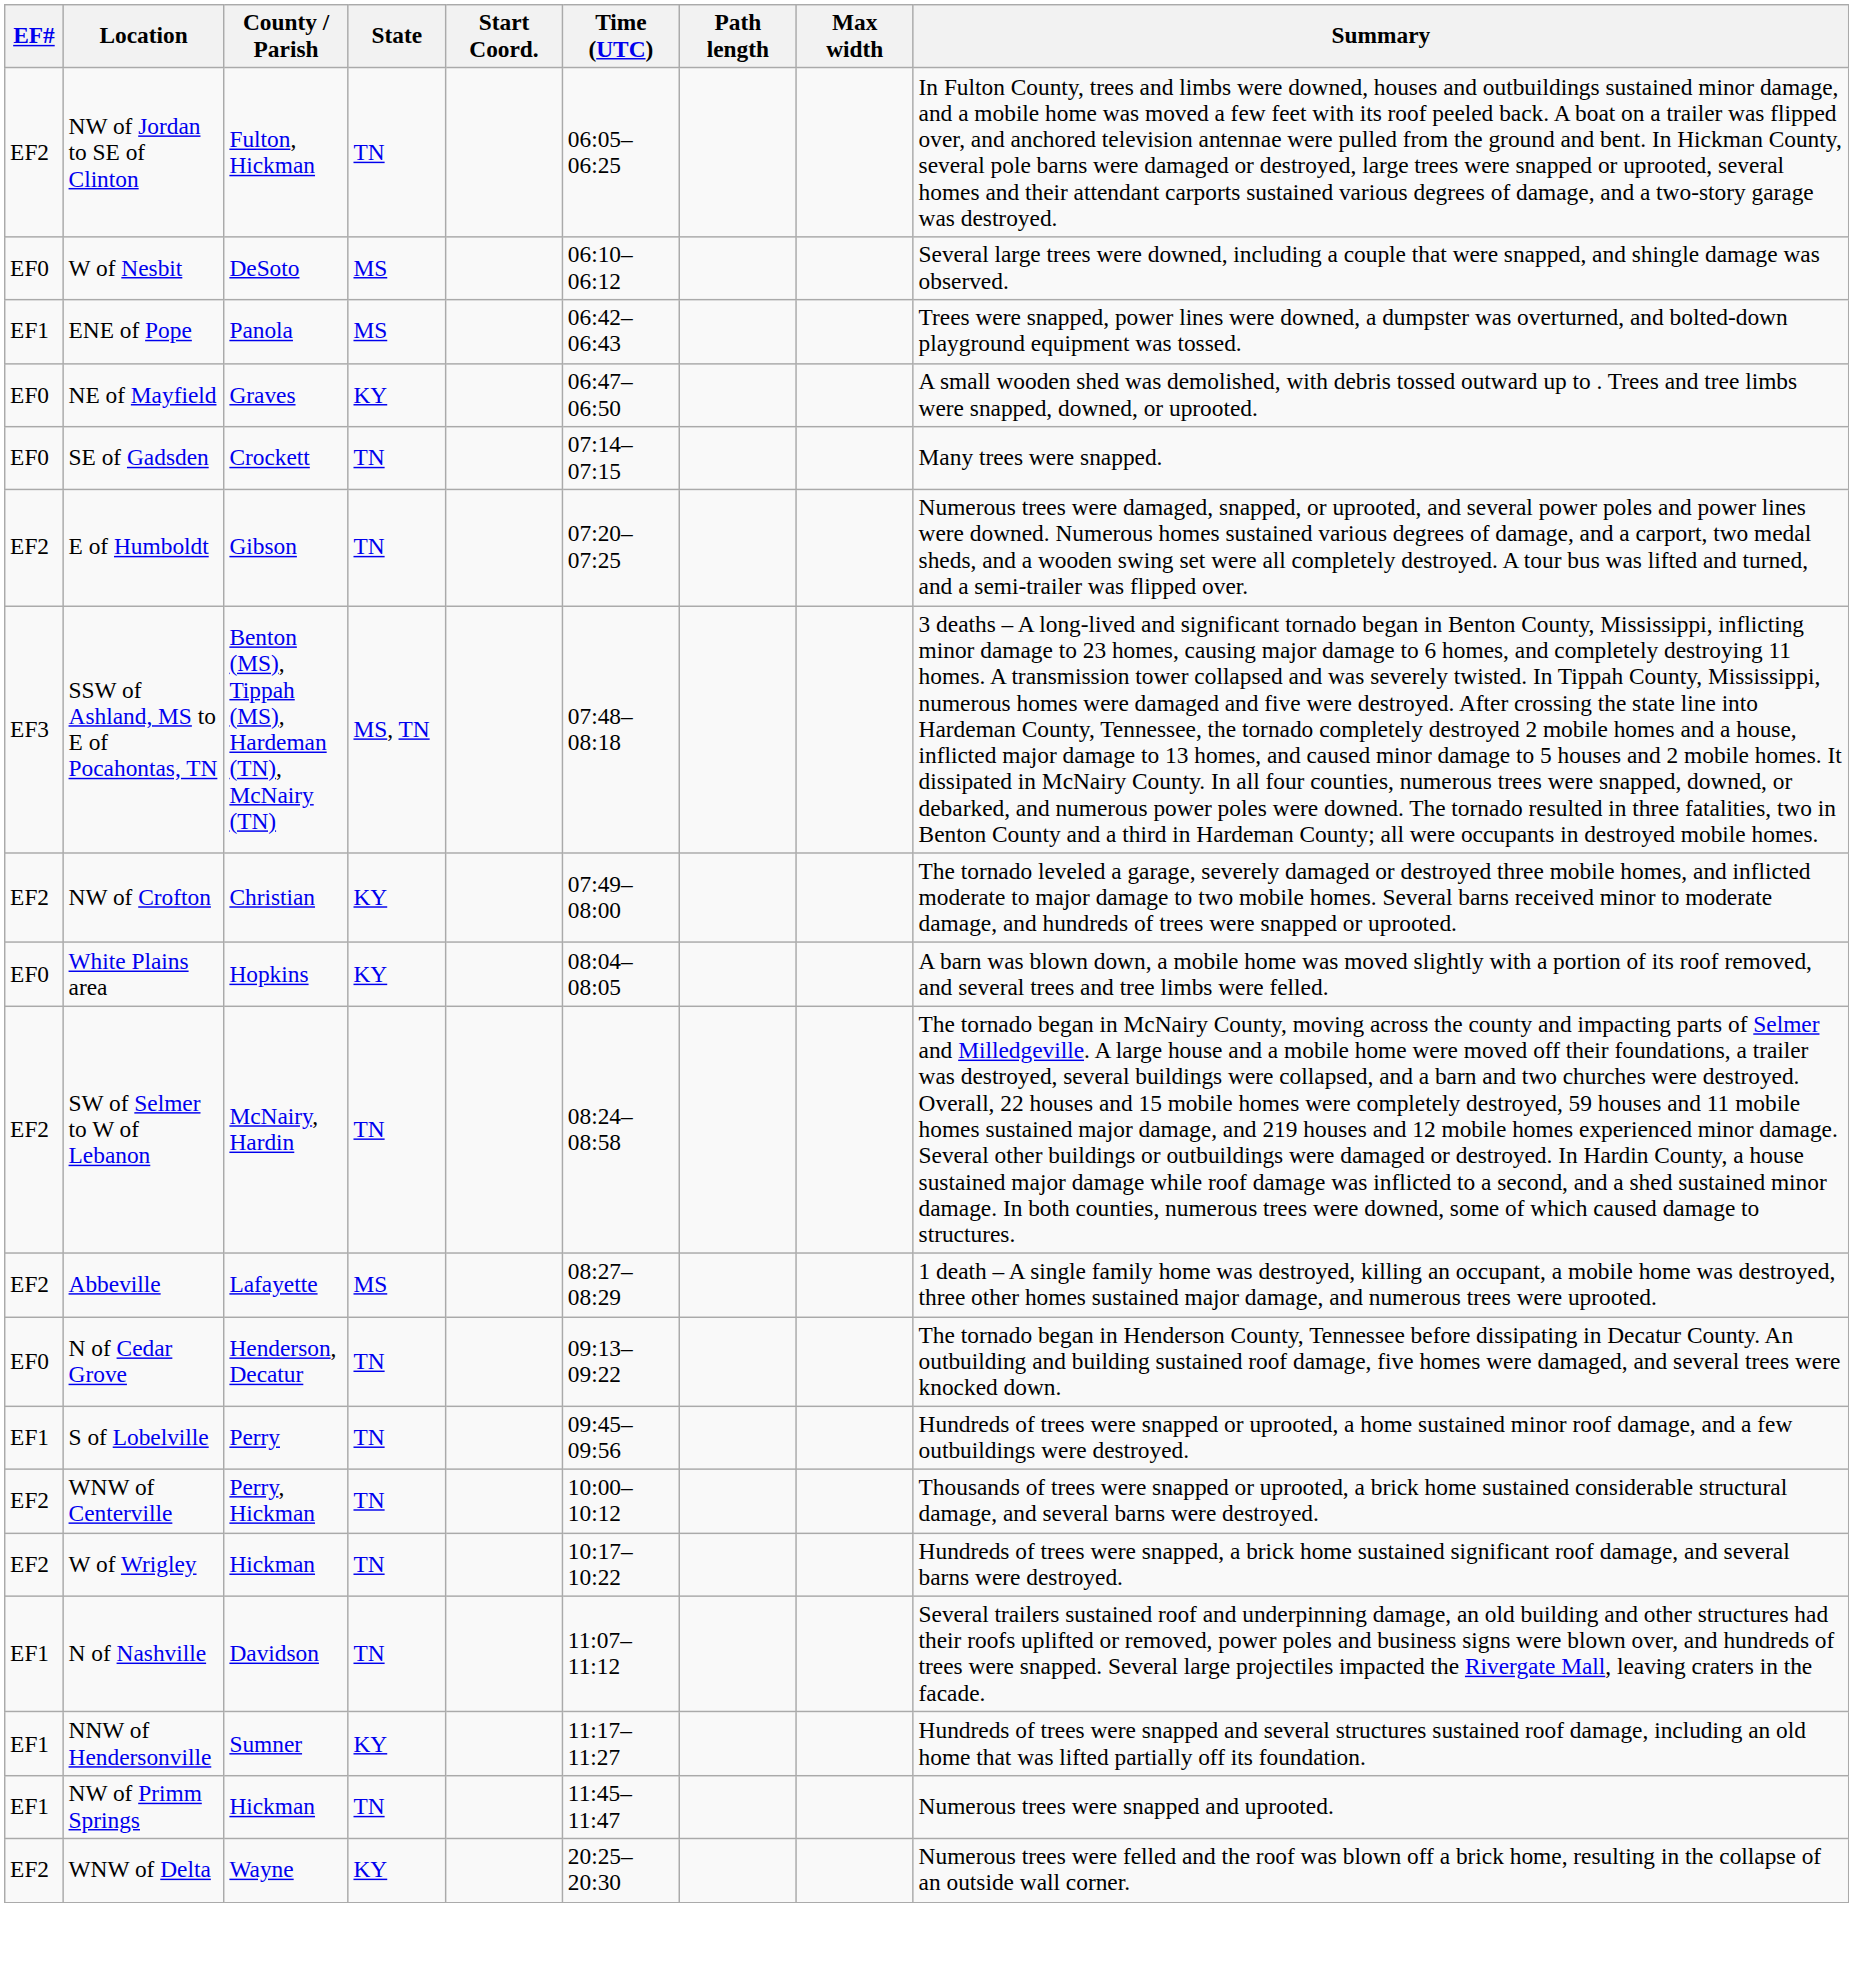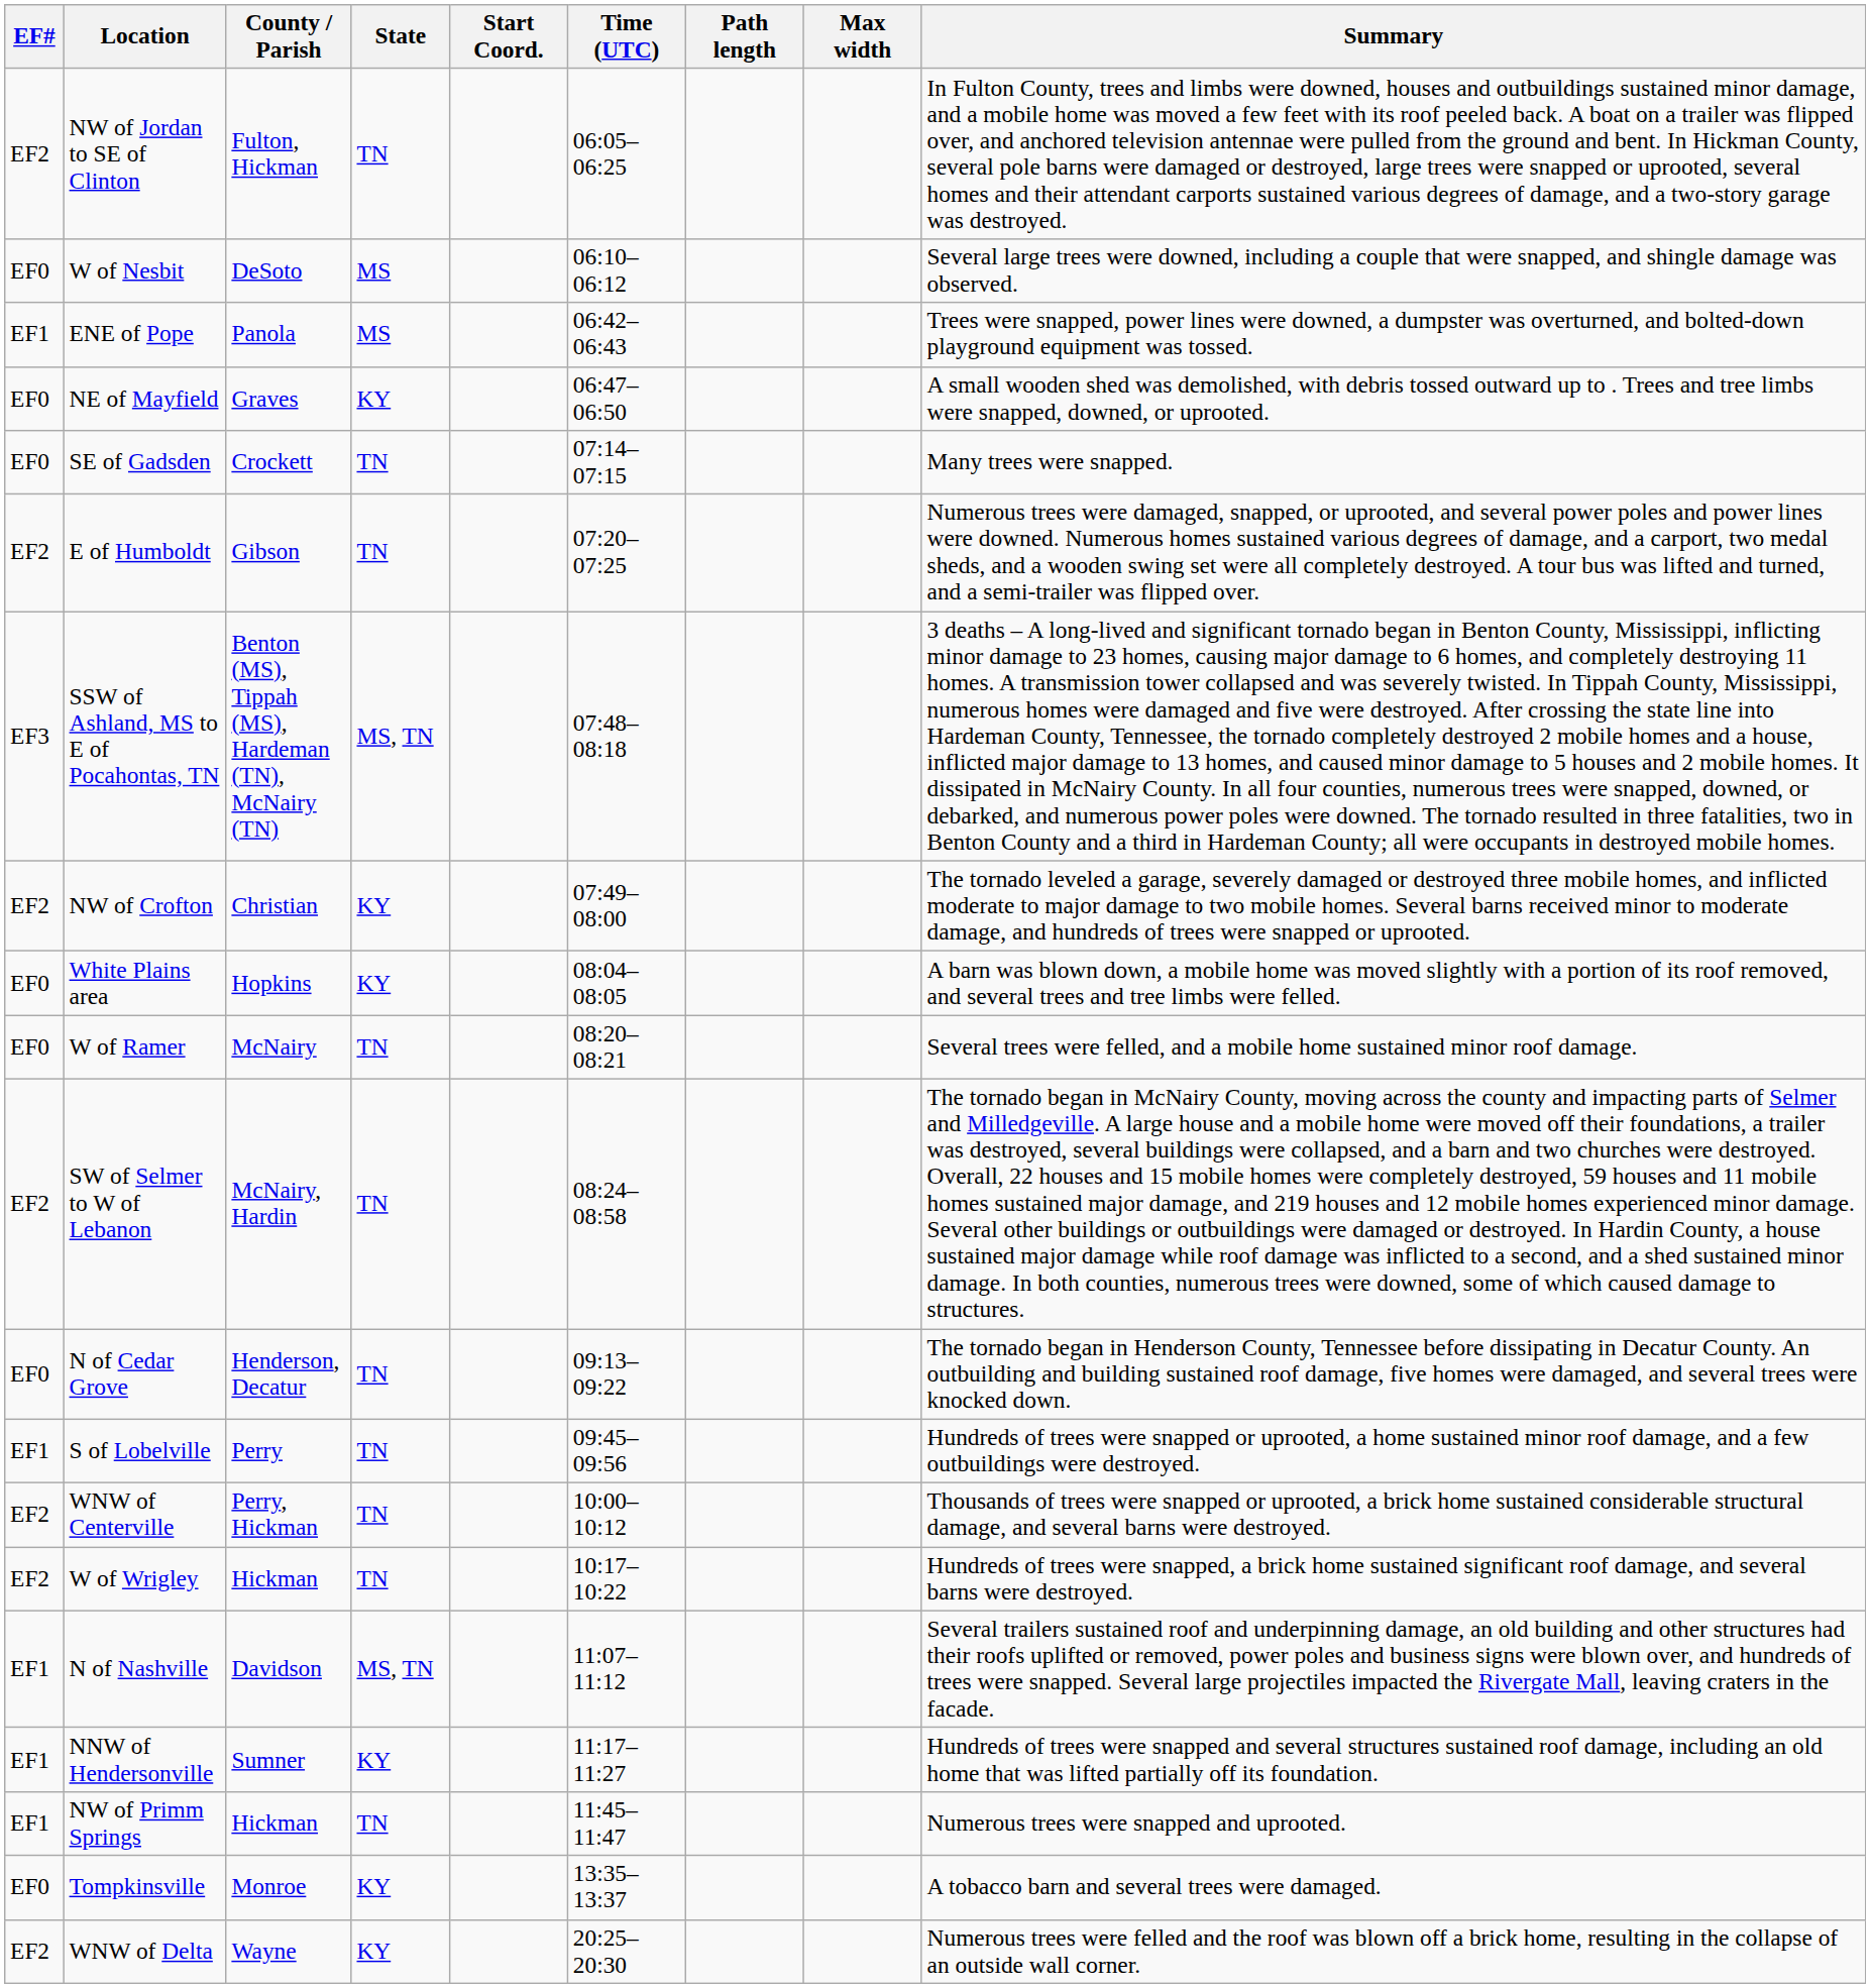+ row: EF0 | W of Ramer | McNairy | TN | 08:20–08:21 | Several trees were felled, and a mobile home sustained minor roof damage.
- row: EF2 | Abbeville | Lafayette | MS | 08:27–08:29 | 1 death – A single family home was destroyed, killing an occupant, a mobile home was destroyed, three other homes sustained major damage, and numerous trees were uprooted.
N of Nashville | State: TN -> MS, TN
+ row: EF0 | Tompkinsville | Monroe | KY | 13:35–13:37 | A tobacco barn and several trees were damaged.
